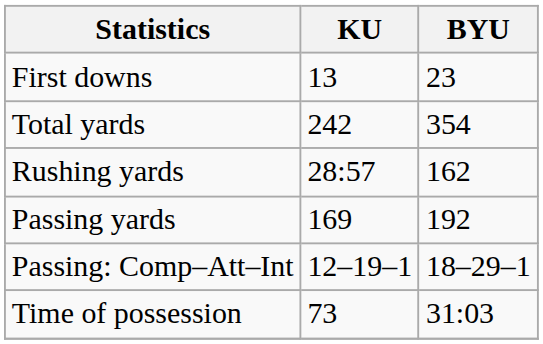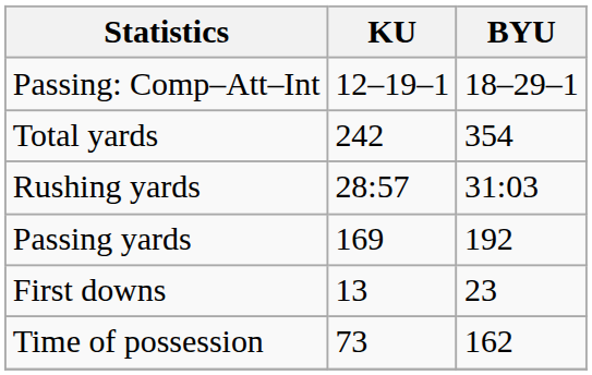rows swapped: First downs <-> Passing: Comp–Att–Int
Rushing yards | BYU: 162 -> 31:03
Time of possession | BYU: 31:03 -> 162
